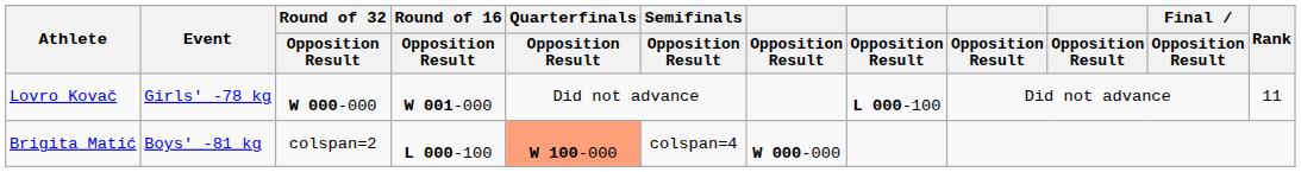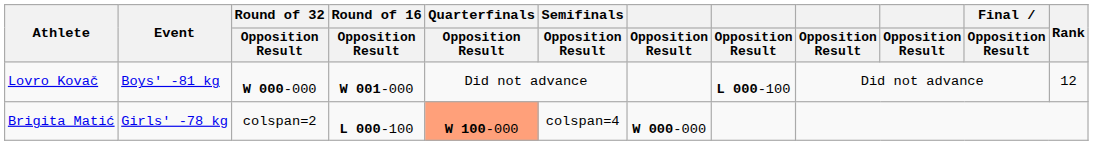Lovro Kovač | Event: Girls' -78 kg -> Boys' -81 kg
Lovro Kovač | Rank: 11 -> 12
Brigita Matić | Event: Boys' -81 kg -> Girls' -78 kg
